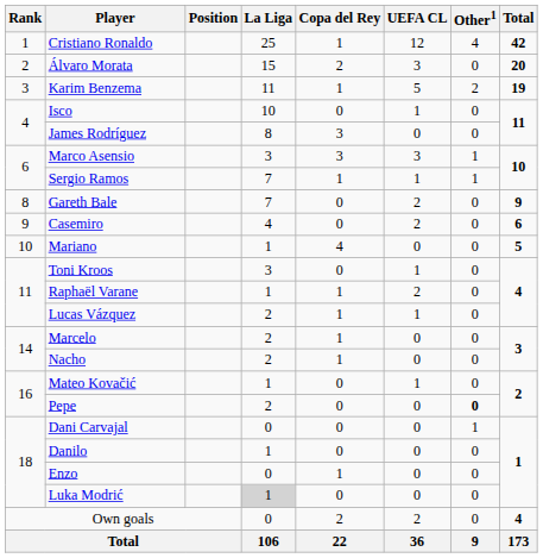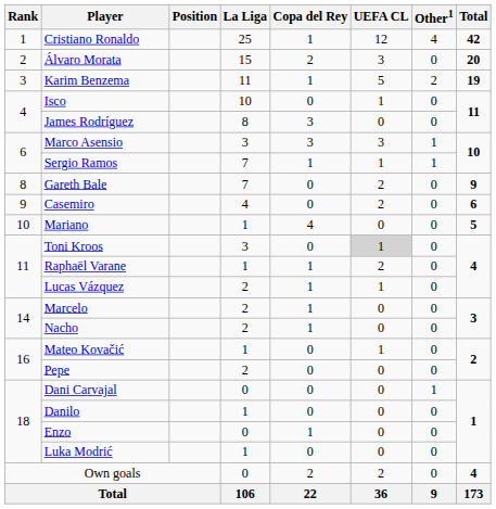Toni Kroos | UEFA CL: no background -> lightgrey background
Pepe | Other1: bold -> normal
Luka Modrić | La Liga: lightgrey background -> no background
